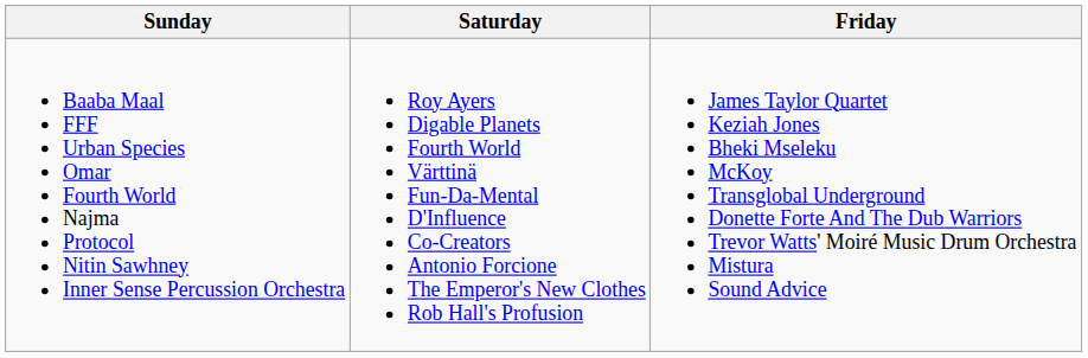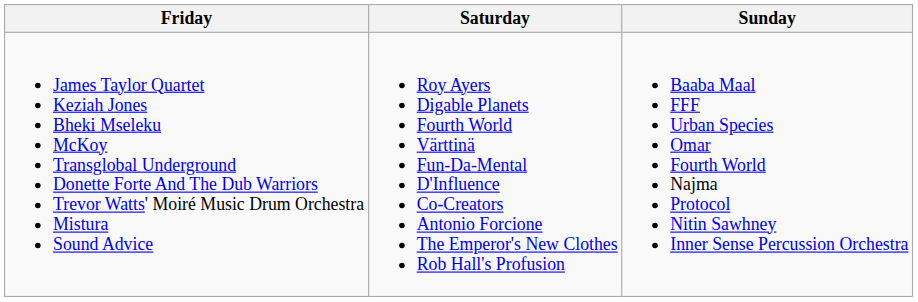columns swapped: Friday <-> Sunday
